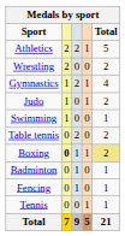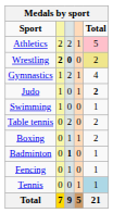Athletics | Total: no background -> pink background
Wrestling | column 2: normal -> bold
Wrestling | column 3: normal -> bold
Wrestling | Total: no background -> khaki background
Judo | Total: normal -> bold
Boxing | column 2: bold -> normal
Boxing | Total: khaki background -> no background
Badminton | column 3: normal -> bold
Tennis | Total: no background -> lightblue background
